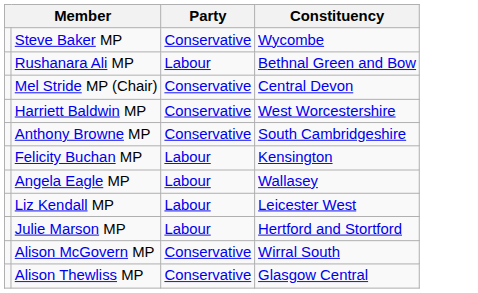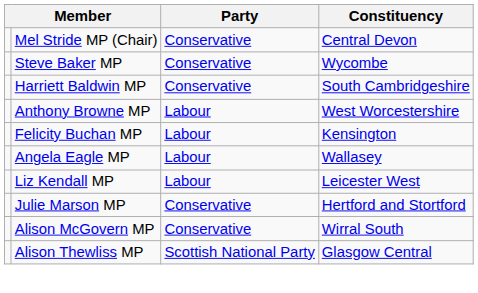rows swapped: Mel Stride MP (Chair) <-> Steve Baker MP
- row: Rushanara Ali MP | Labour | Bethnal Green and Bow
Harriett Baldwin MP | Constituency: West Worcestershire -> South Cambridgeshire
Anthony Browne MP | Party: Conservative -> Labour
Anthony Browne MP | Constituency: South Cambridgeshire -> West Worcestershire
Julie Marson MP | Party: Labour -> Conservative
Alison Thewliss MP | Party: Conservative -> Scottish National Party
